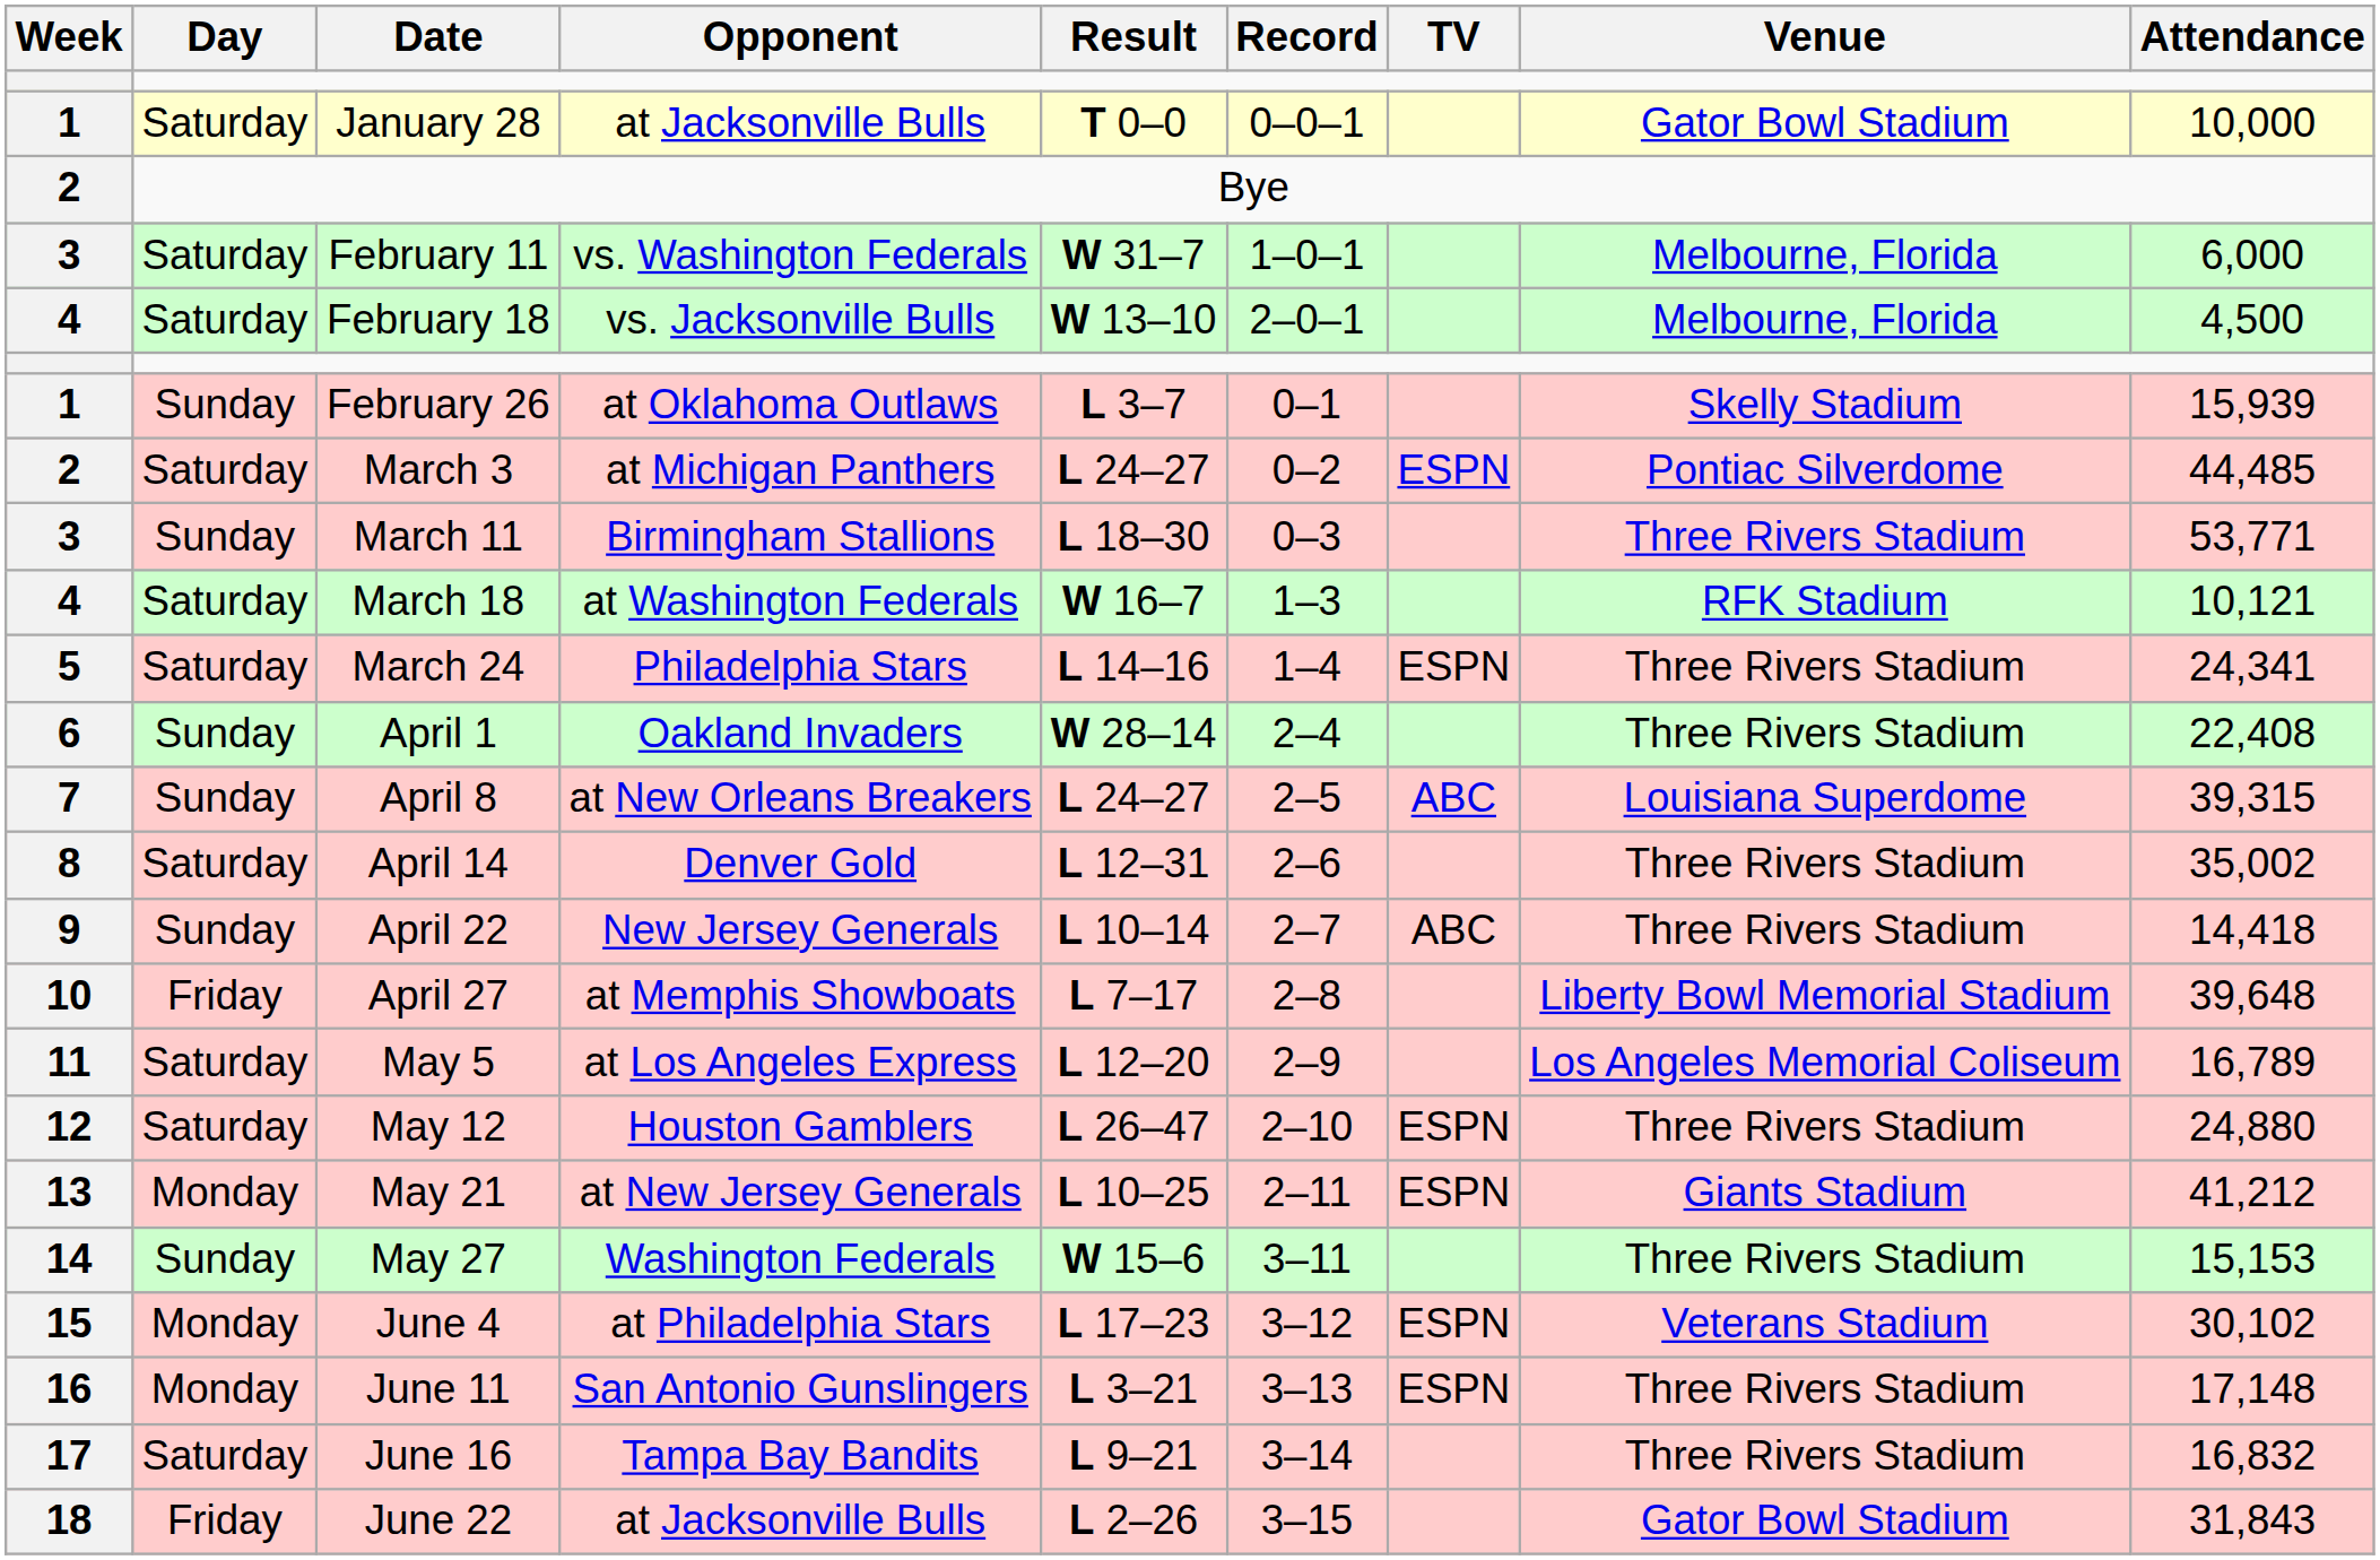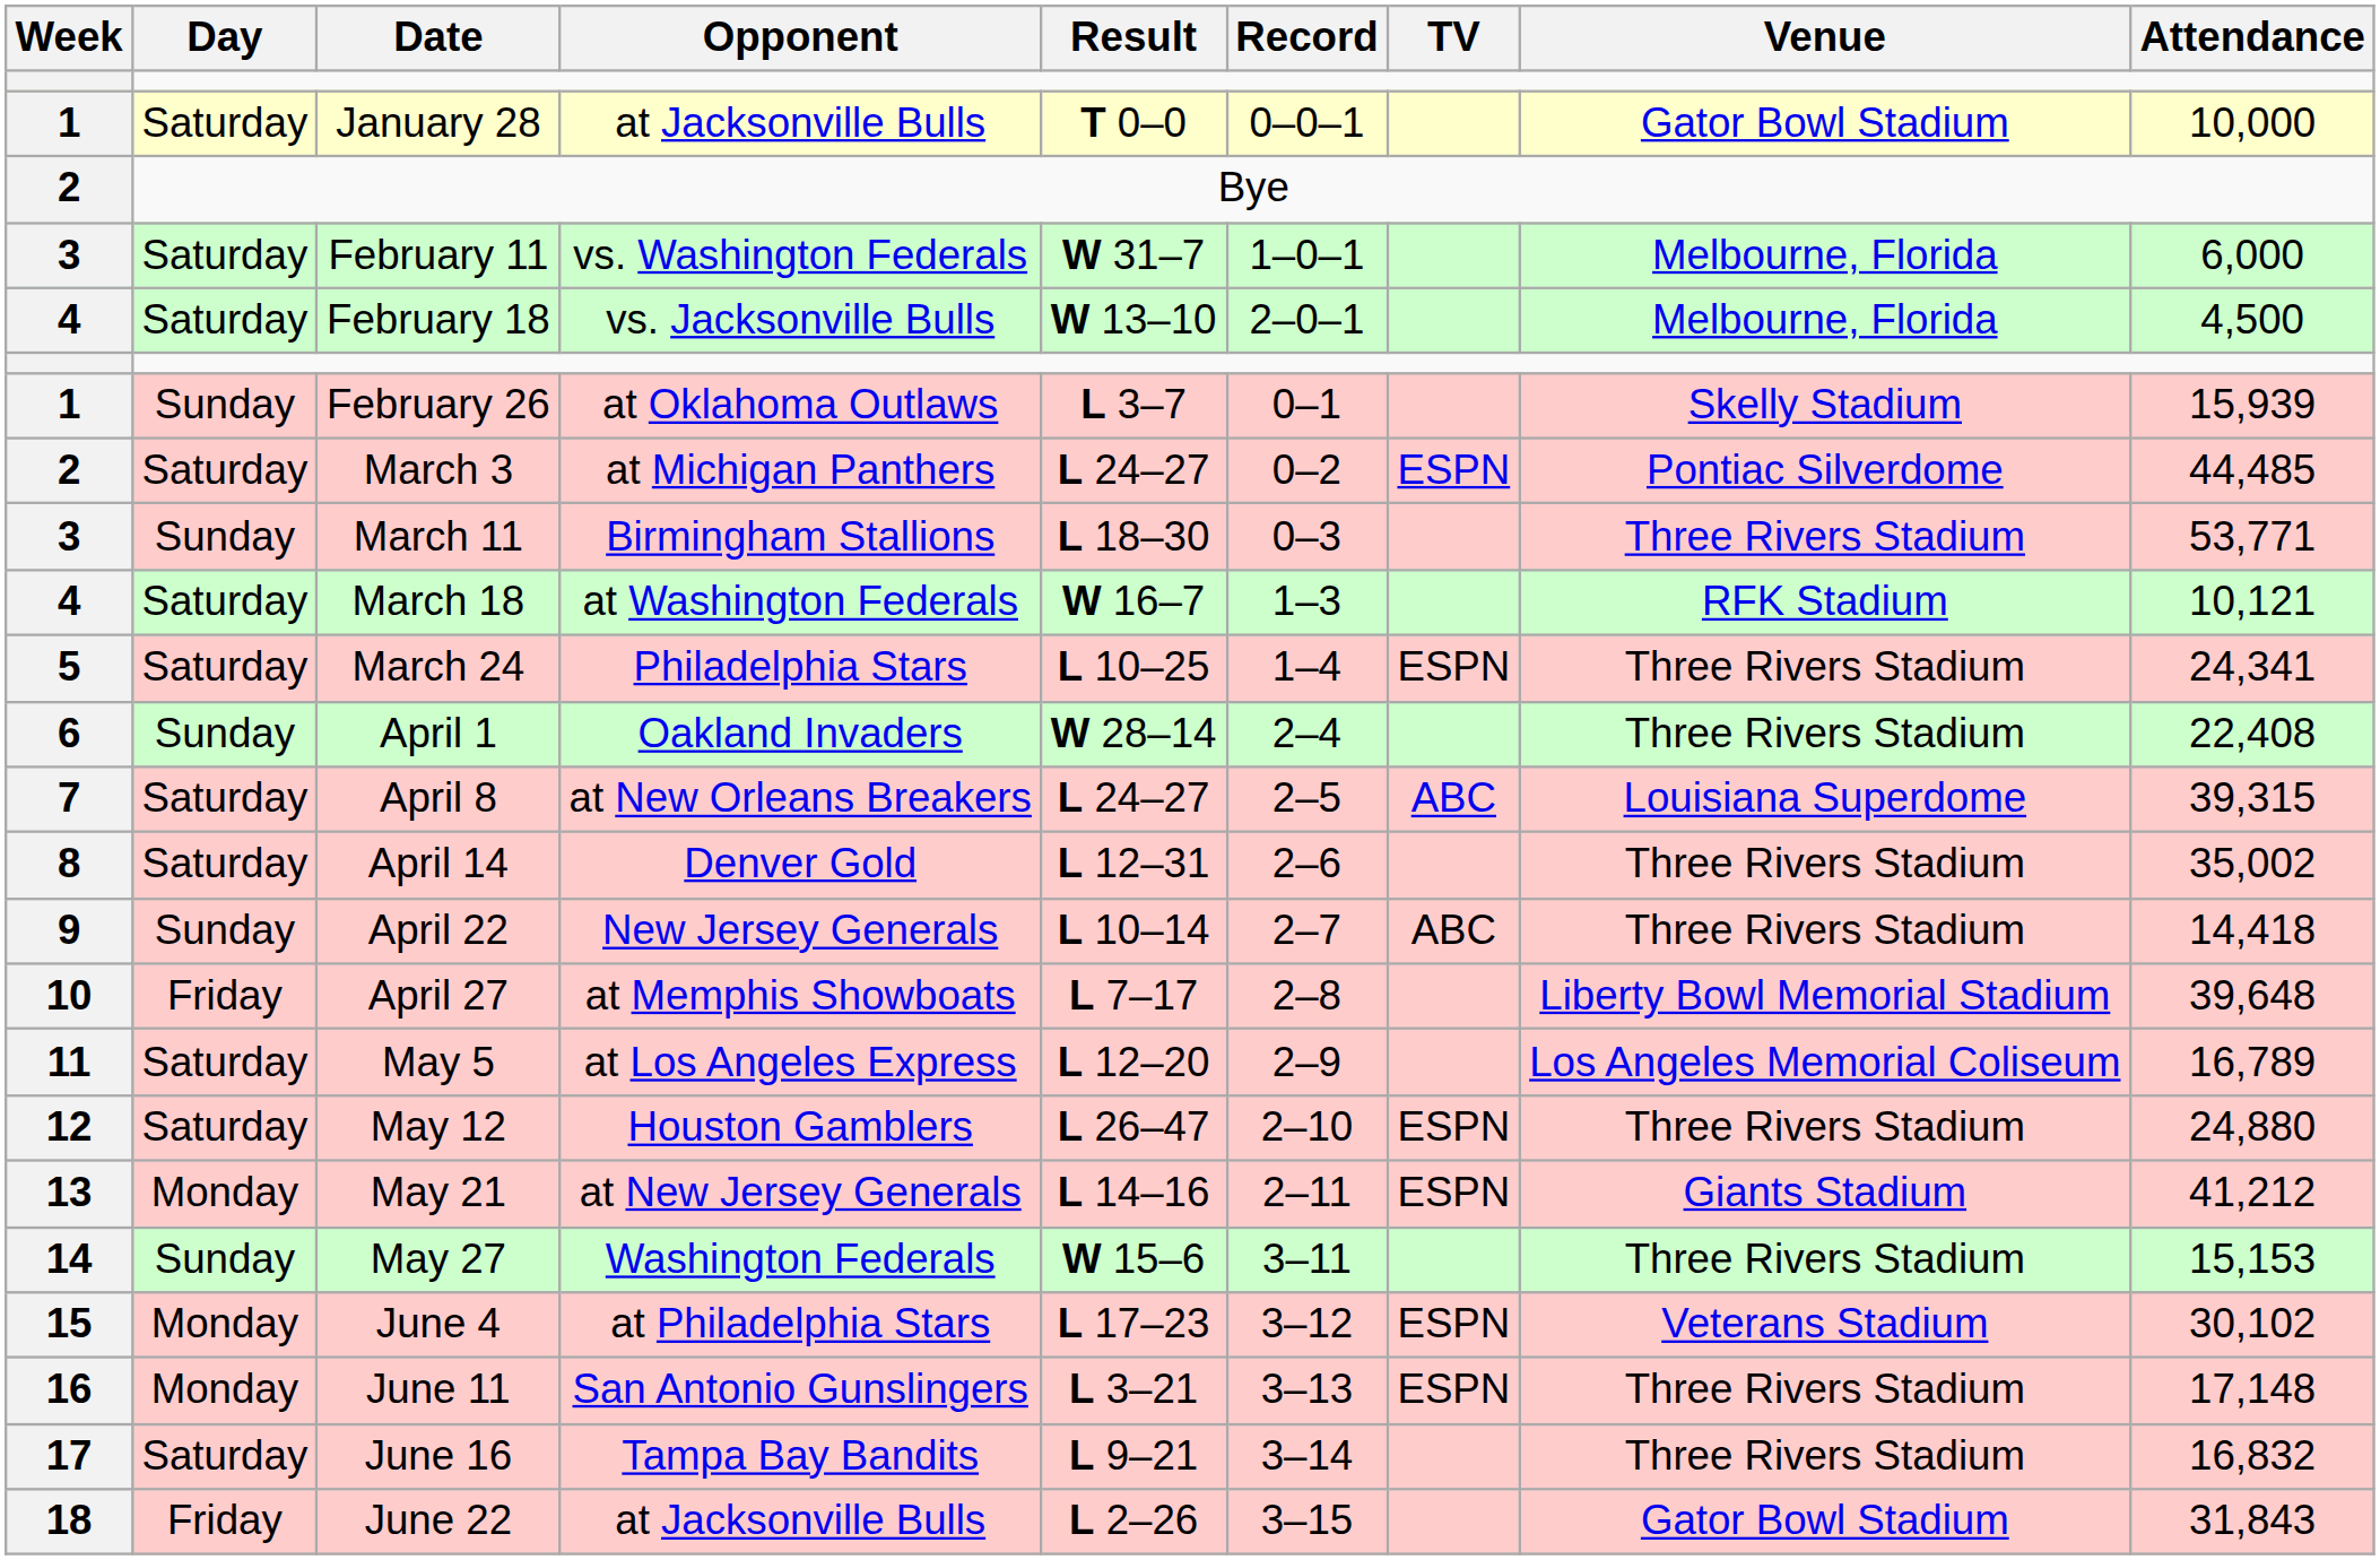March 24 | Result: L 14–16 -> L 10–25
April 8 | Day: Sunday -> Saturday
May 21 | Result: L 10–25 -> L 14–16
